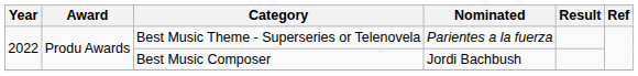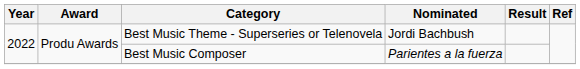Best Music Theme - Superseries or Telenovela | Nominated: Parientes a la fuerza -> Jordi Bachbush
Best Music Composer | Nominated: Jordi Bachbush -> Parientes a la fuerza
